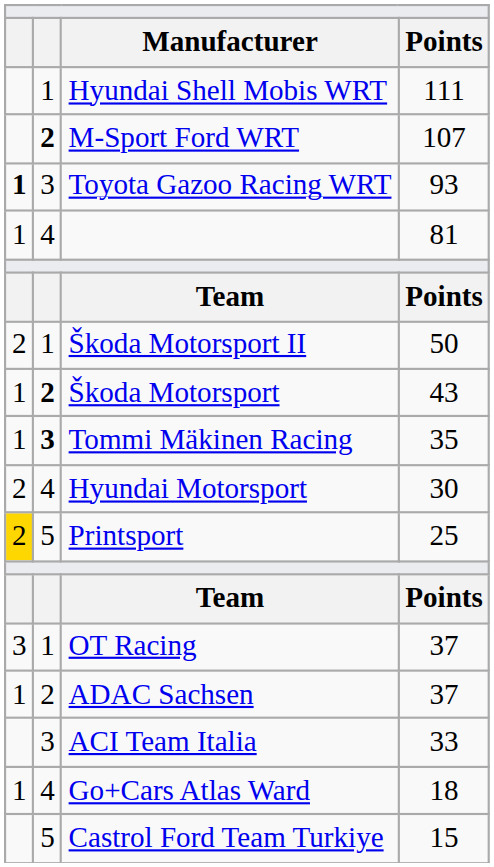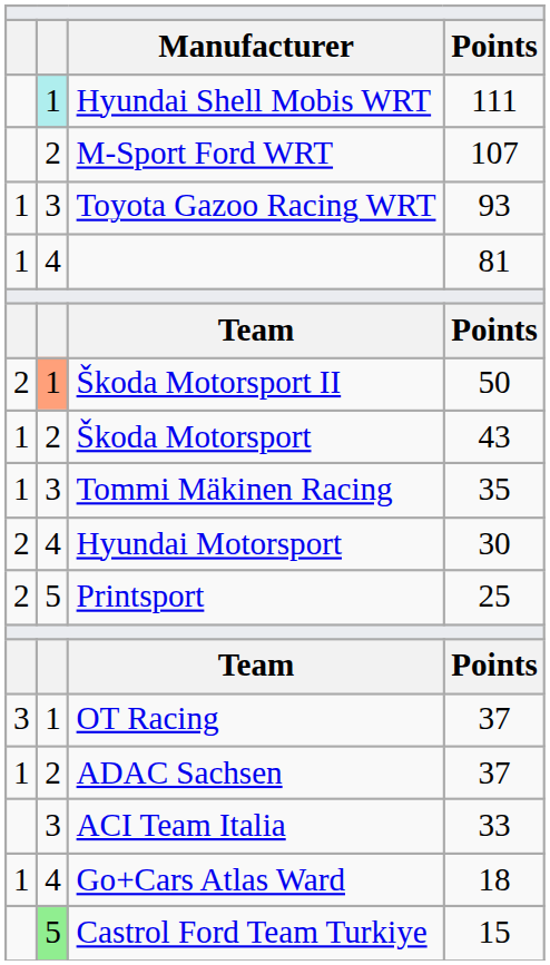Hyundai Shell Mobis WRT | column 2: no background -> paleturquoise background
M-Sport Ford WRT | column 2: bold -> normal
Toyota Gazoo Racing WRT | column 1: bold -> normal
Škoda Motorsport II | column 2: no background -> lightsalmon background
Škoda Motorsport | column 2: bold -> normal
Tommi Mäkinen Racing | column 2: bold -> normal
Printsport | column 1: gold background -> no background
Castrol Ford Team Turkiye | column 2: no background -> lightgreen background
